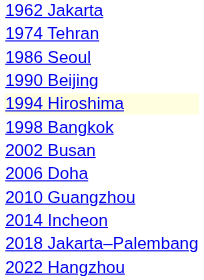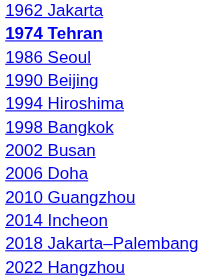1974 Tehran | column 1: normal -> bold
1994 Hiroshima | column 1: lightyellow background -> no background
